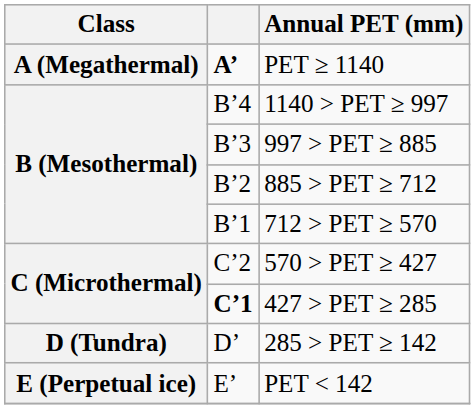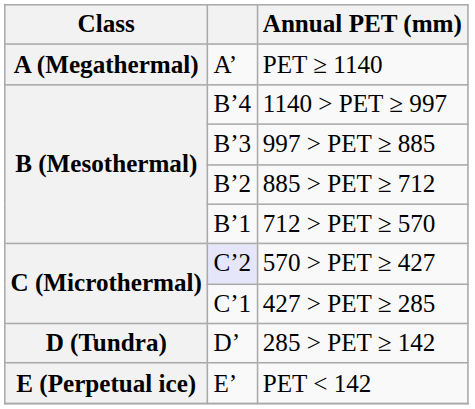PET ≥ 1140 | column 2: bold -> normal
570 > PET ≥ 427 | column 2: no background -> lavender background
427 > PET ≥ 285 | column 2: bold -> normal
